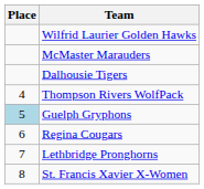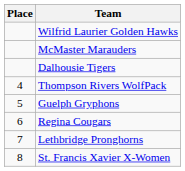Guelph Gryphons | Place: lightblue background -> no background
